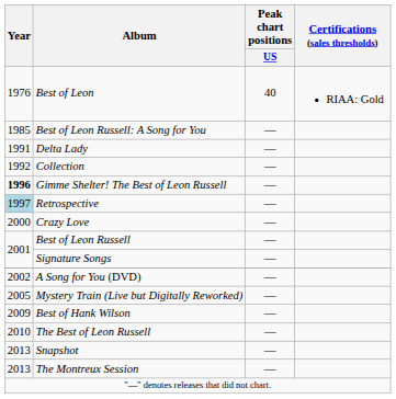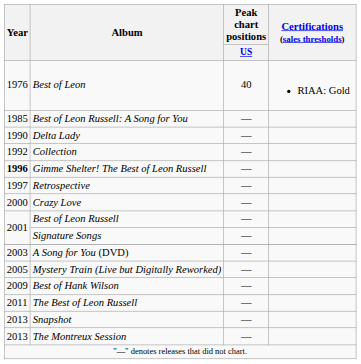Delta Lady | Year: 1991 -> 1990
Retrospective | Year: lightblue background -> no background
A Song for You (DVD) | Year: 2002 -> 2003
The Best of Leon Russell | Year: 2010 -> 2011
